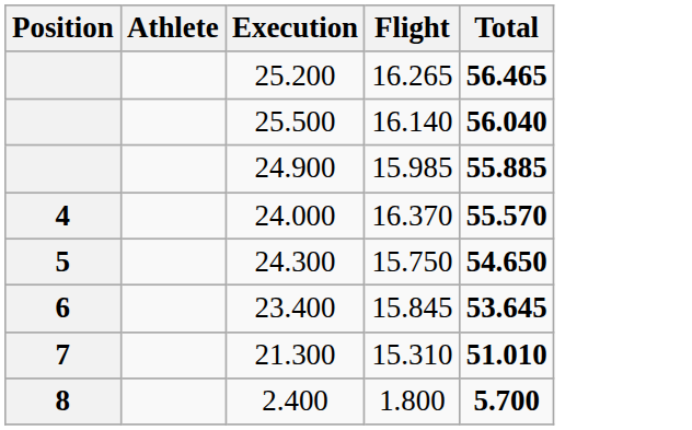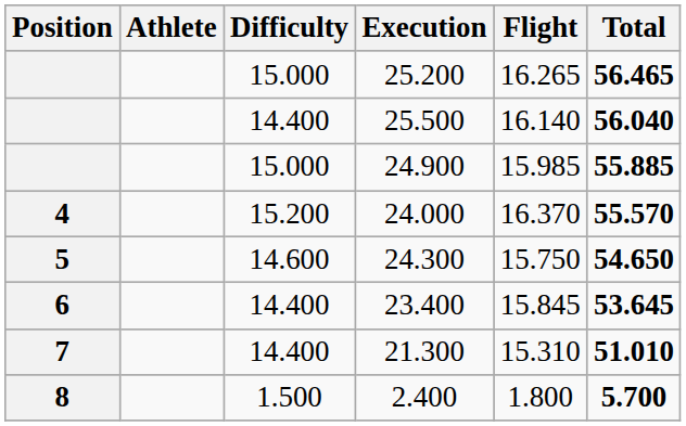+ column: Difficulty | 15.000 | 14.400 | 15.000 | 15.200 | 14.600 | 14.400 | 14.400 | 1.500
